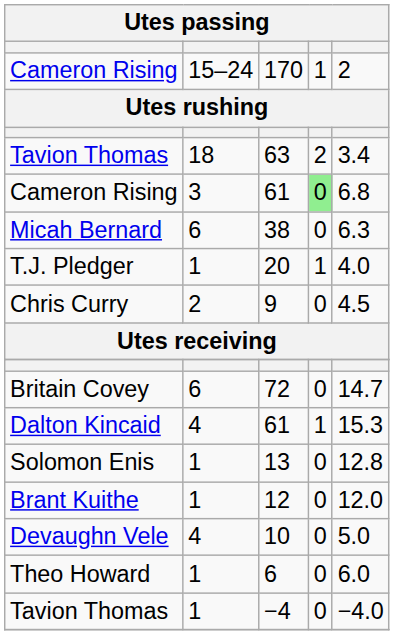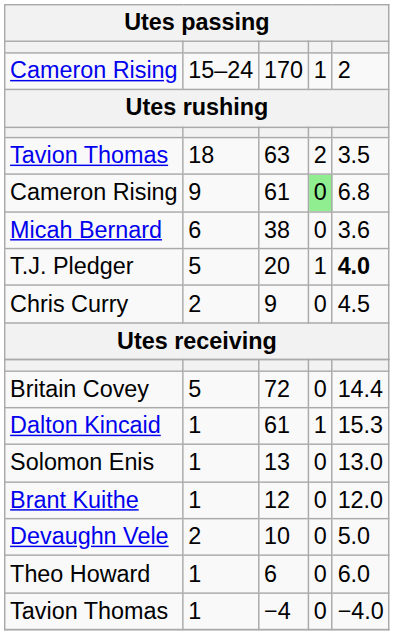63 | column 5: 3.4 -> 3.5
Cameron Rising / 61 | column 2: 3 -> 9
38 | column 5: 6.3 -> 3.6
20 | column 2: 1 -> 5
20 | column 5: normal -> bold
72 | column 2: 6 -> 5
72 | column 5: 14.7 -> 14.4
Dalton Kincaid / 61 | column 2: 4 -> 1
13 | column 5: 12.8 -> 13.0
10 | column 2: 4 -> 2
